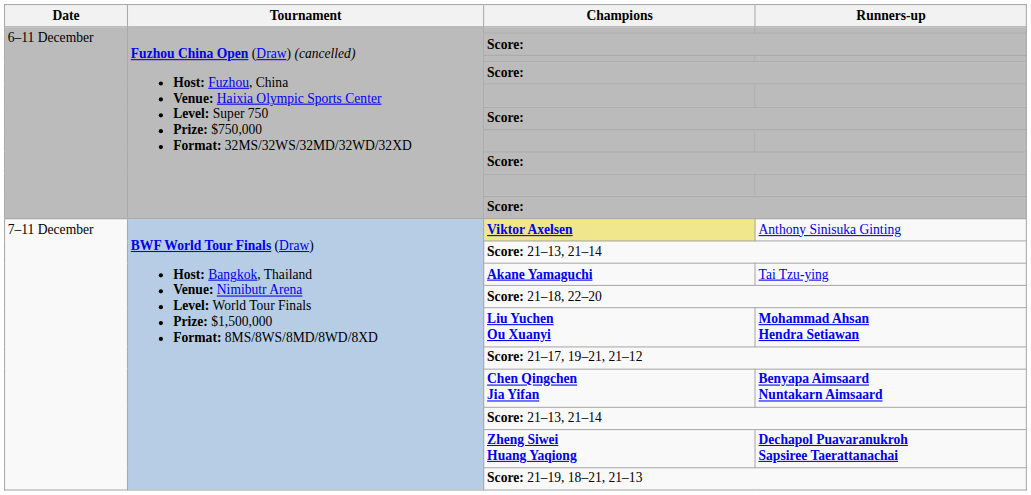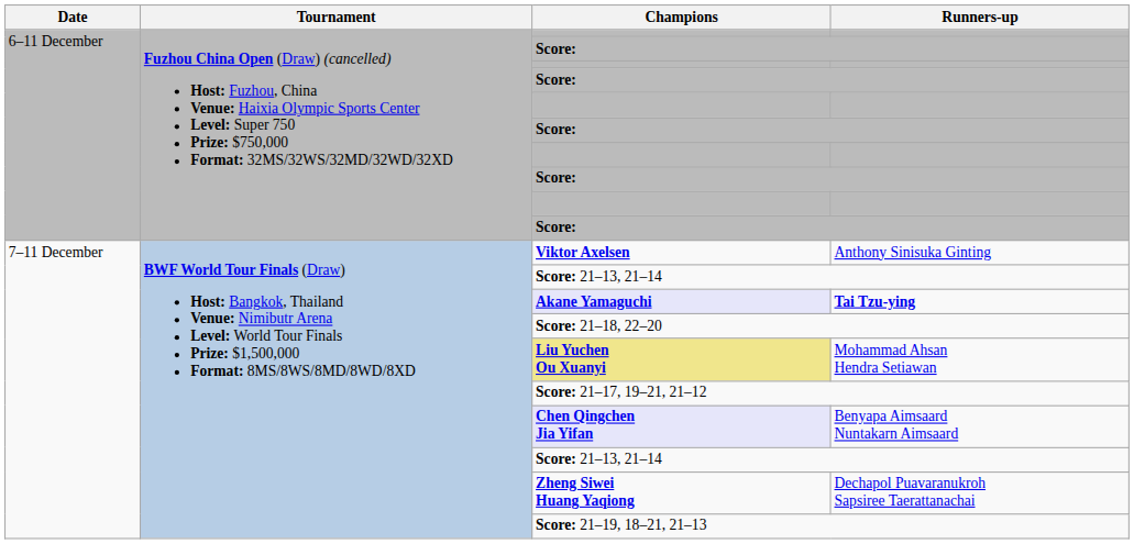Viktor Axelsen | Champions: khaki background -> no background
Akane Yamaguchi | Champions: no background -> lavender background
Akane Yamaguchi | Runners-up: normal -> bold
Liu Yuchen Ou Xuanyi | Champions: no background -> khaki background
Liu Yuchen Ou Xuanyi | Runners-up: bold -> normal
Chen Qingchen Jia Yifan | Champions: no background -> lavender background
Chen Qingchen Jia Yifan | Runners-up: bold -> normal
Zheng Siwei Huang Yaqiong | Runners-up: bold -> normal
